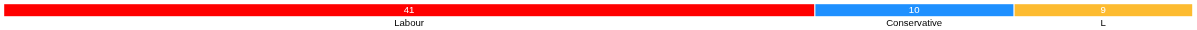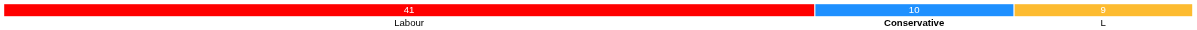Labour | column 2: normal -> bold
